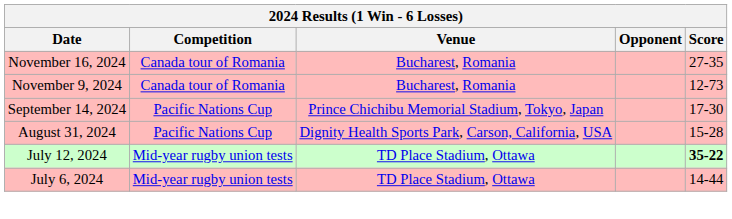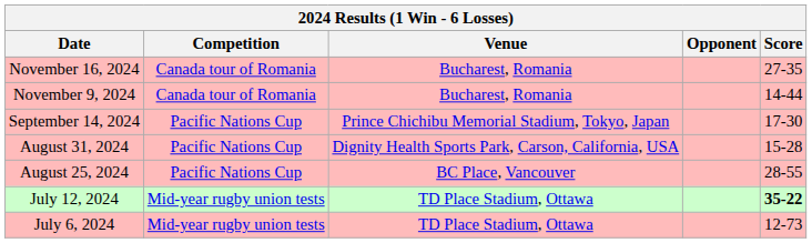November 9, 2024 | Score: 12-73 -> 14-44
+ row: August 25, 2024 | Pacific Nations Cup | BC Place, Vancouver | 28-55
July 6, 2024 | Score: 14-44 -> 12-73
